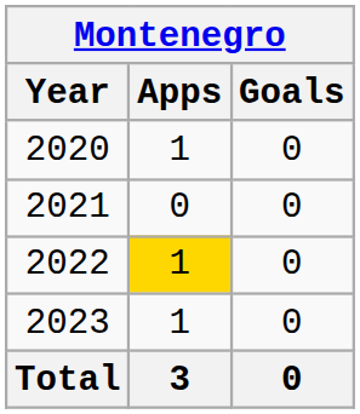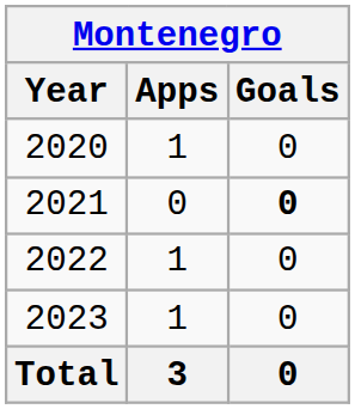2021 | Goals: normal -> bold
2022 | Apps: gold background -> no background
